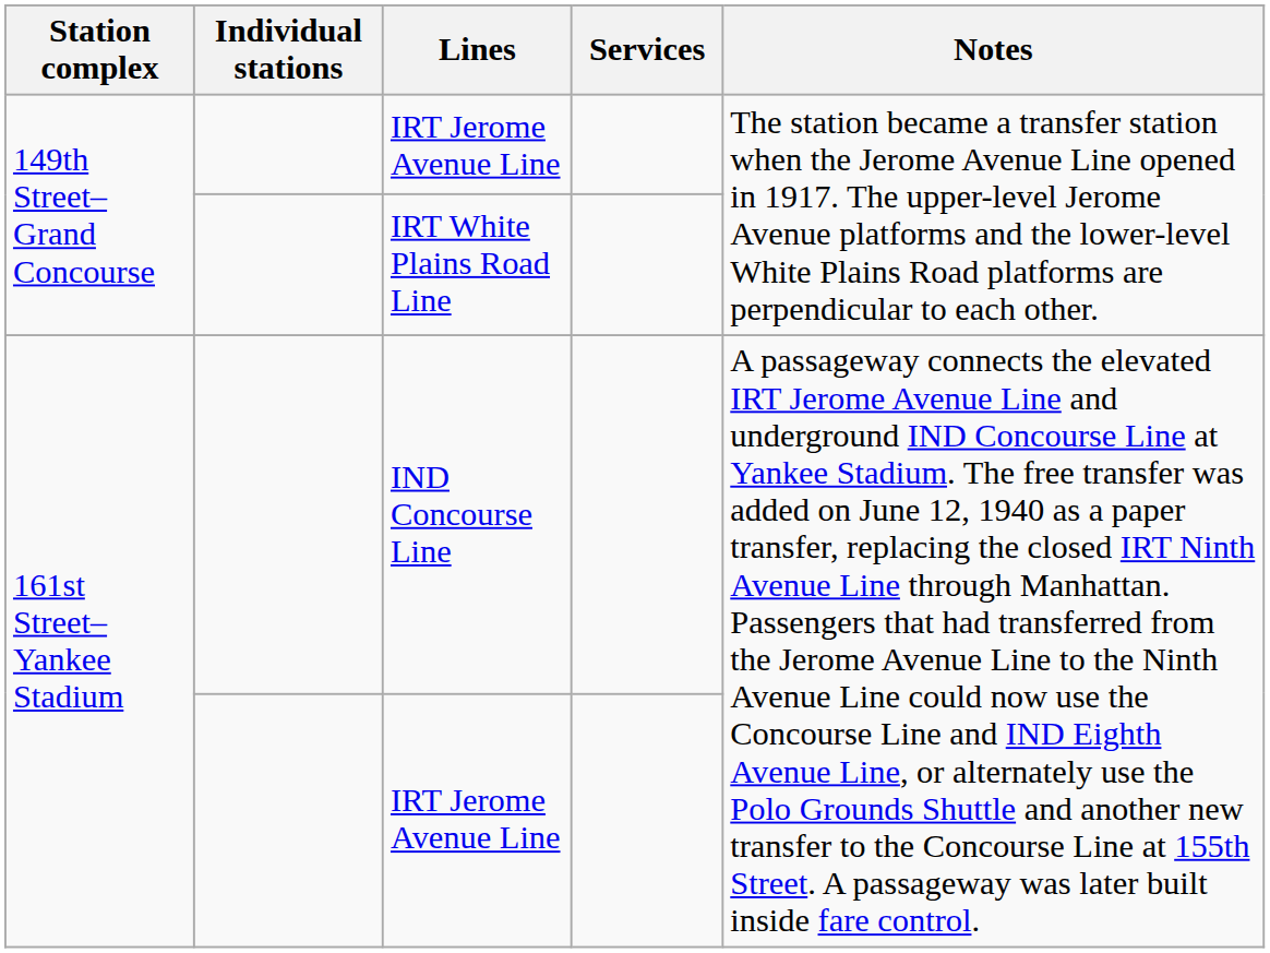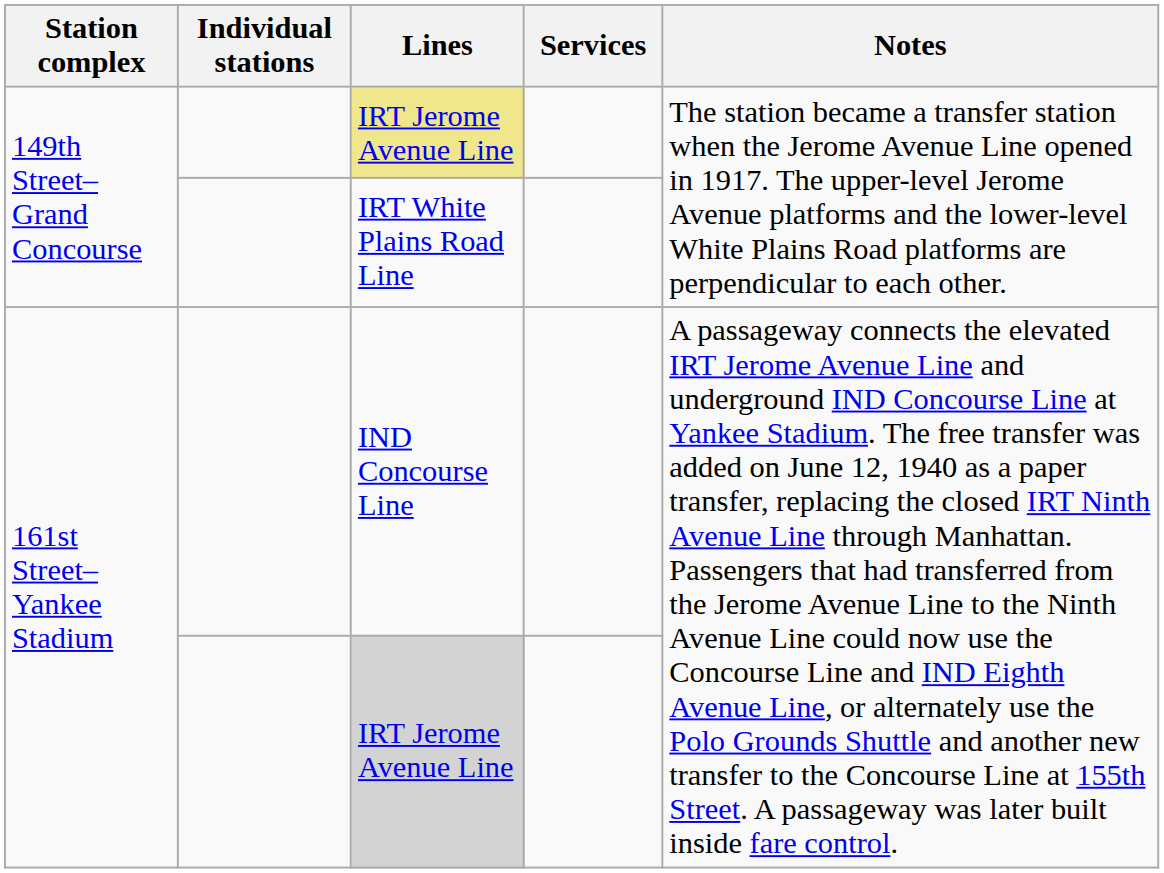149th Street–Grand Concourse / IRT Jerome Avenue Line | Lines: no background -> khaki background
161st Street–Yankee Stadium / IRT Jerome Avenue Line | Lines: no background -> lightgrey background
